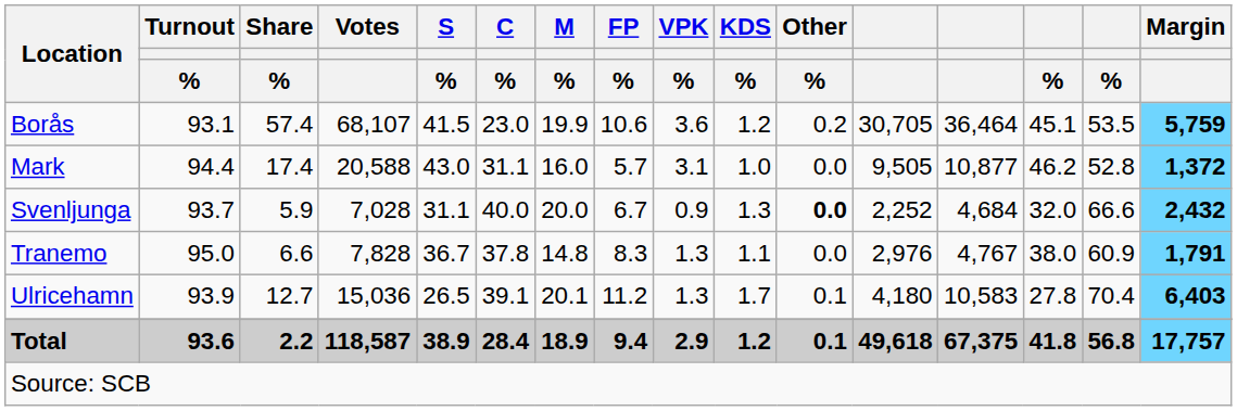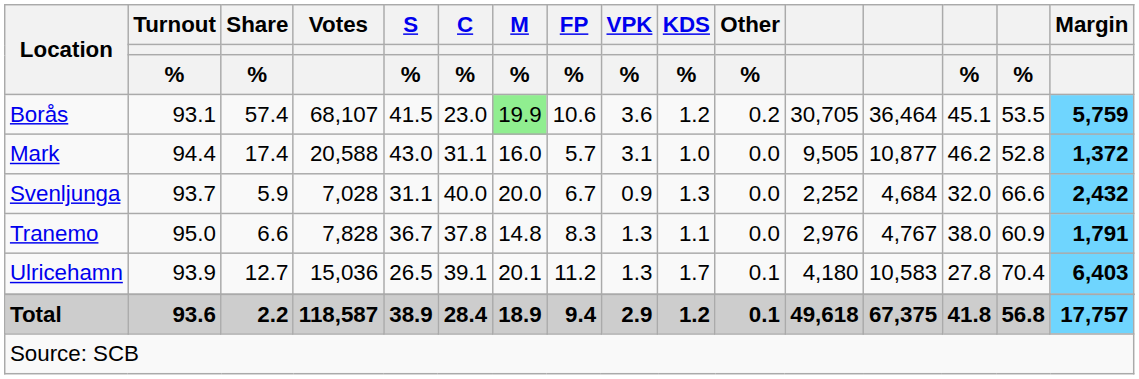Borås | M / %: no background -> lightgreen background
Svenljunga | Other / %: bold -> normal
